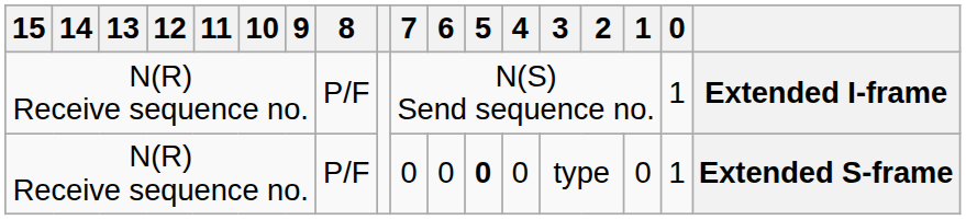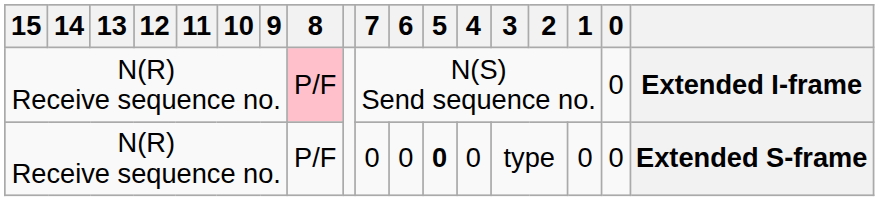row 2 | 8: no background -> pink background
row 2 | 0: 1 -> 0
row 3 | 0: 1 -> 0
